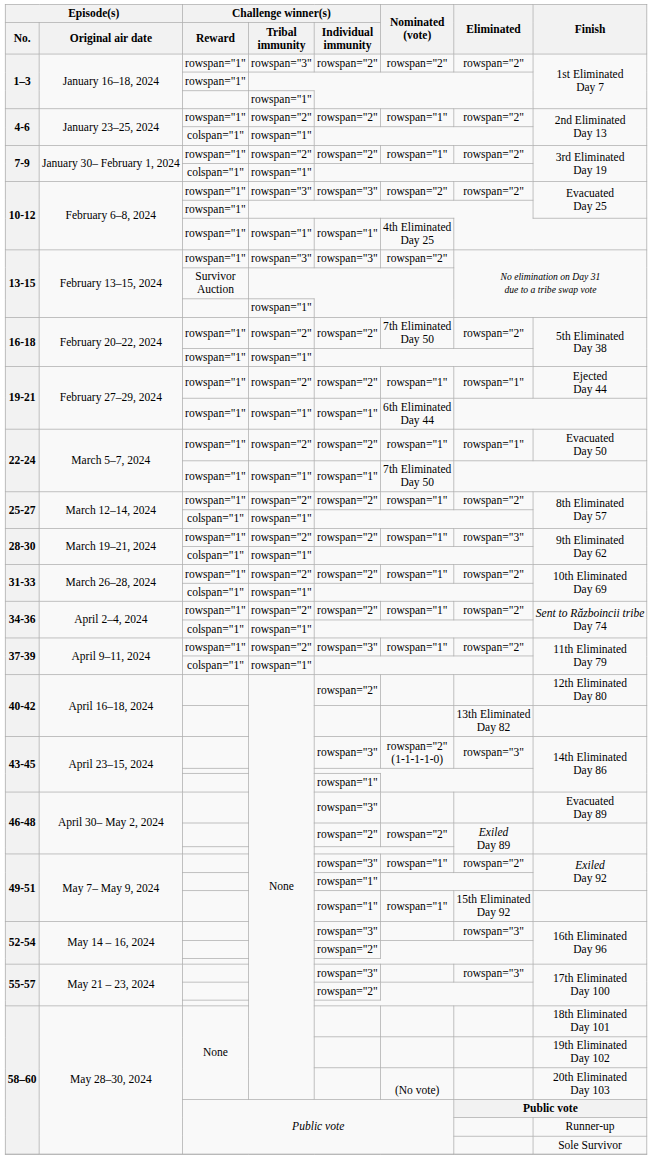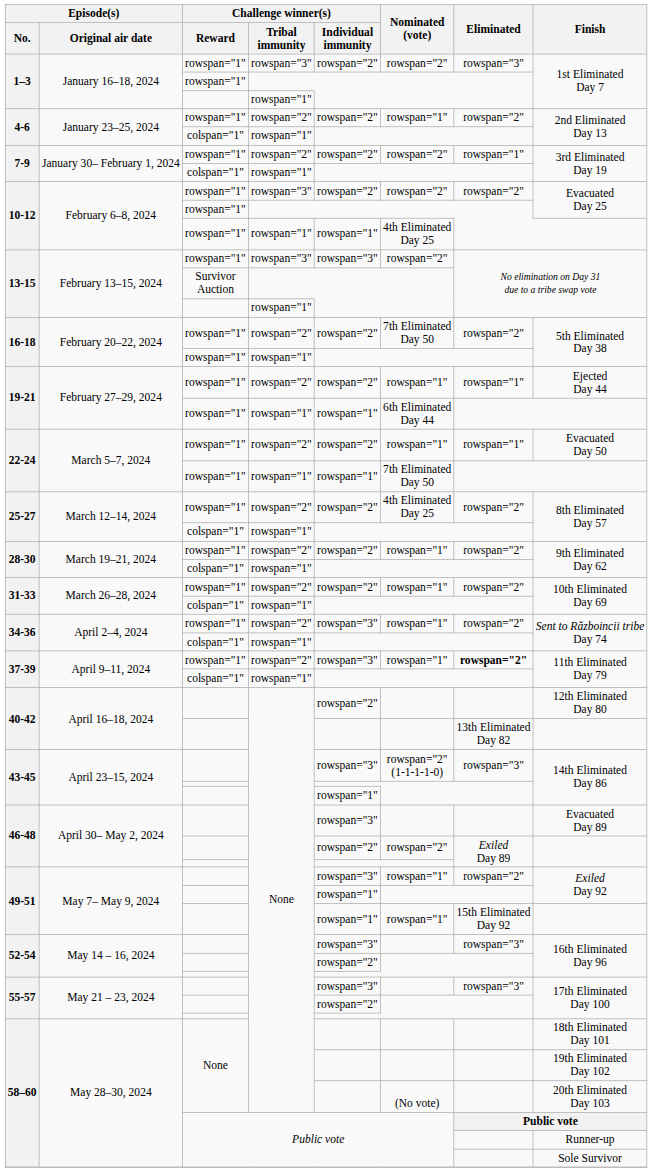1–3 / rowspan="3" | Eliminated: rowspan="2" -> rowspan="3"
7-9 / rowspan="2" | Nominated (vote): rowspan="1" -> rowspan="2"
7-9 / rowspan="2" | Eliminated: rowspan="2" -> rowspan="1"
10-12 / rowspan="3" | Challenge winner(s) / Individual immunity: rowspan="3" -> rowspan="2"
25-27 / rowspan="2" | Nominated (vote): rowspan="1" -> 4th Eliminated Day 25
28-30 / rowspan="2" | Eliminated: rowspan="3" -> rowspan="2"
34-36 / rowspan="2" | Challenge winner(s) / Individual immunity: rowspan="2" -> rowspan="3"
37-39 / rowspan="2" | Eliminated: normal -> bold
